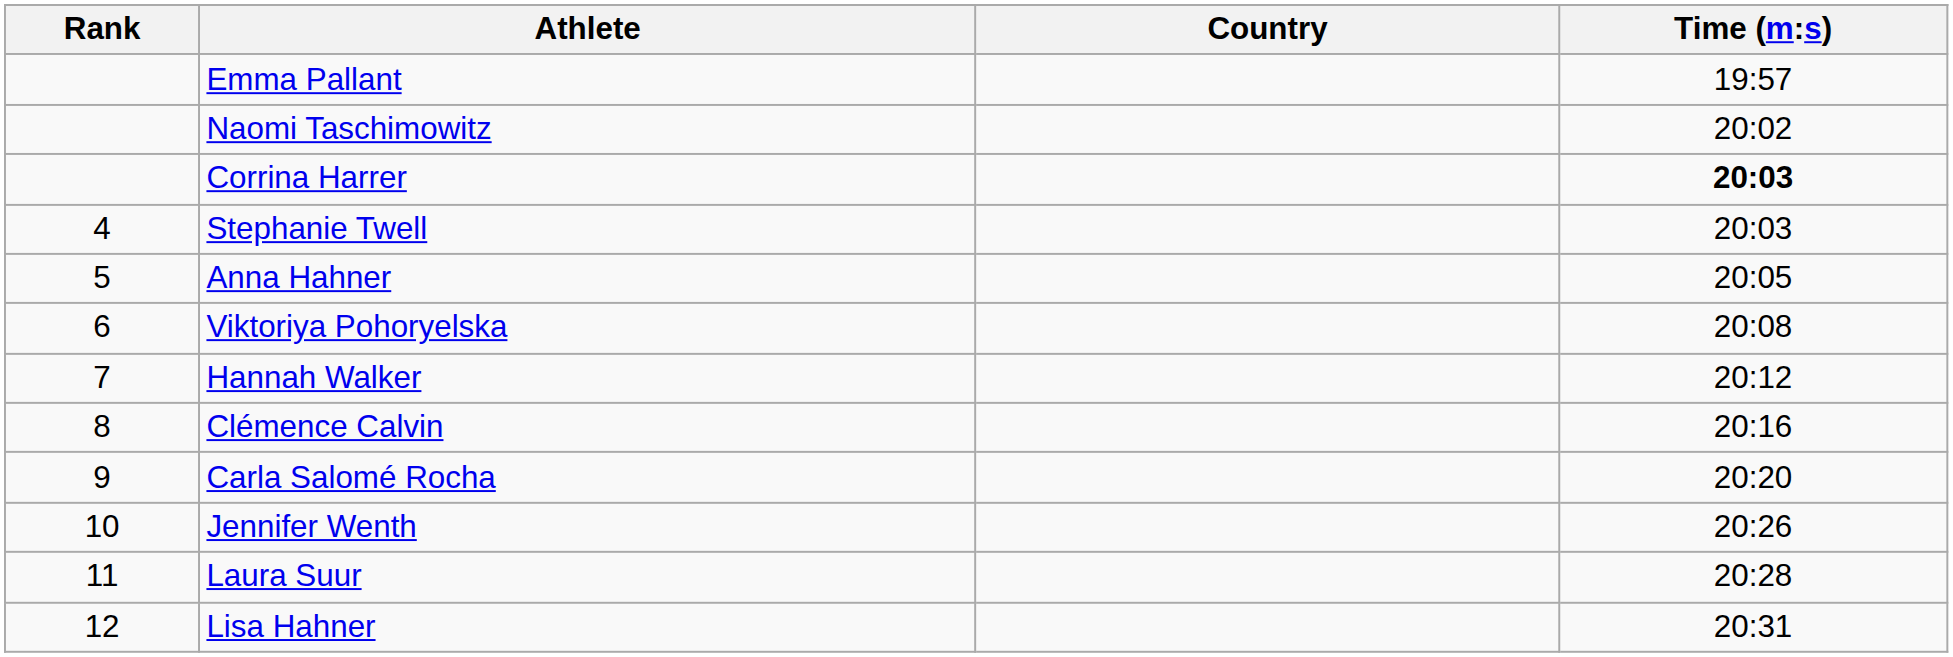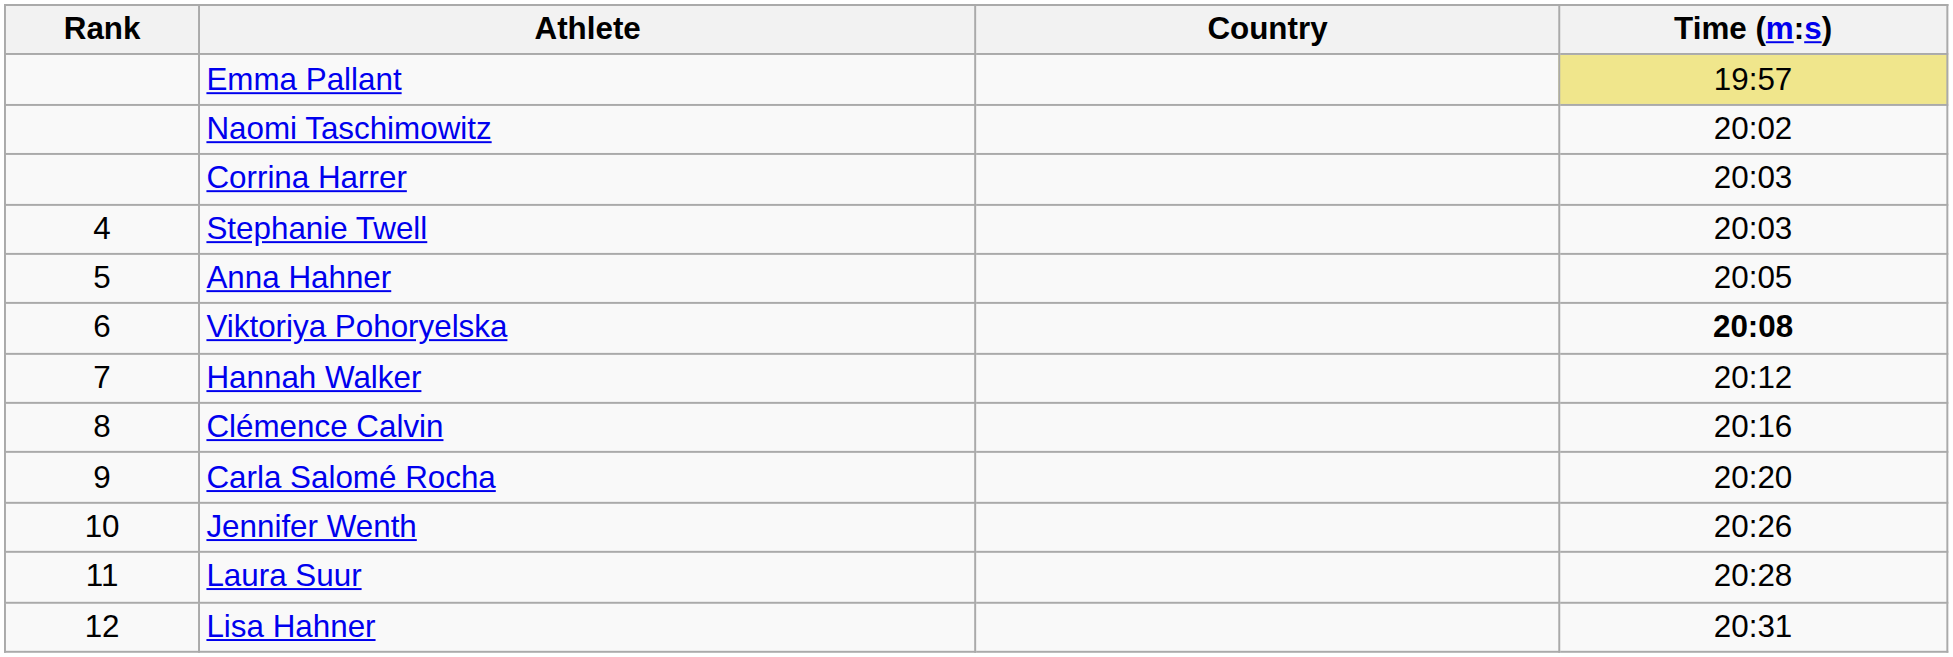Emma Pallant | Time (m:s): no background -> khaki background
Corrina Harrer | Time (m:s): bold -> normal
Viktoriya Pohoryelska | Time (m:s): normal -> bold
